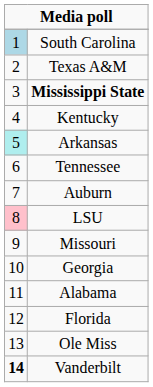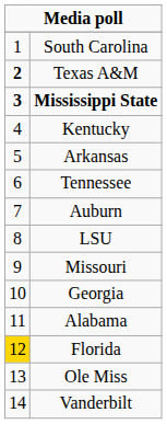South Carolina | column 1: lightblue background -> no background
Texas A&M | column 1: normal -> bold
Mississippi State | column 1: normal -> bold
Arkansas | column 1: paleturquoise background -> no background
LSU | column 1: pink background -> no background
Florida | column 1: no background -> gold background
Vanderbilt | column 1: bold -> normal
